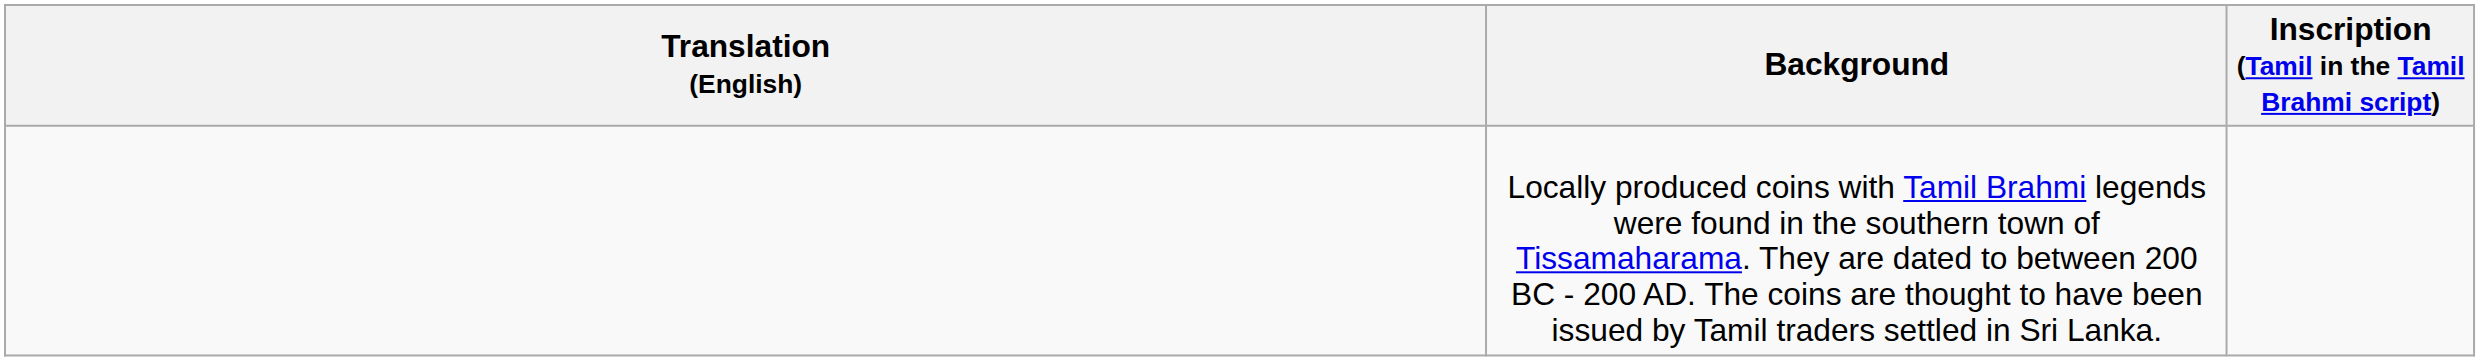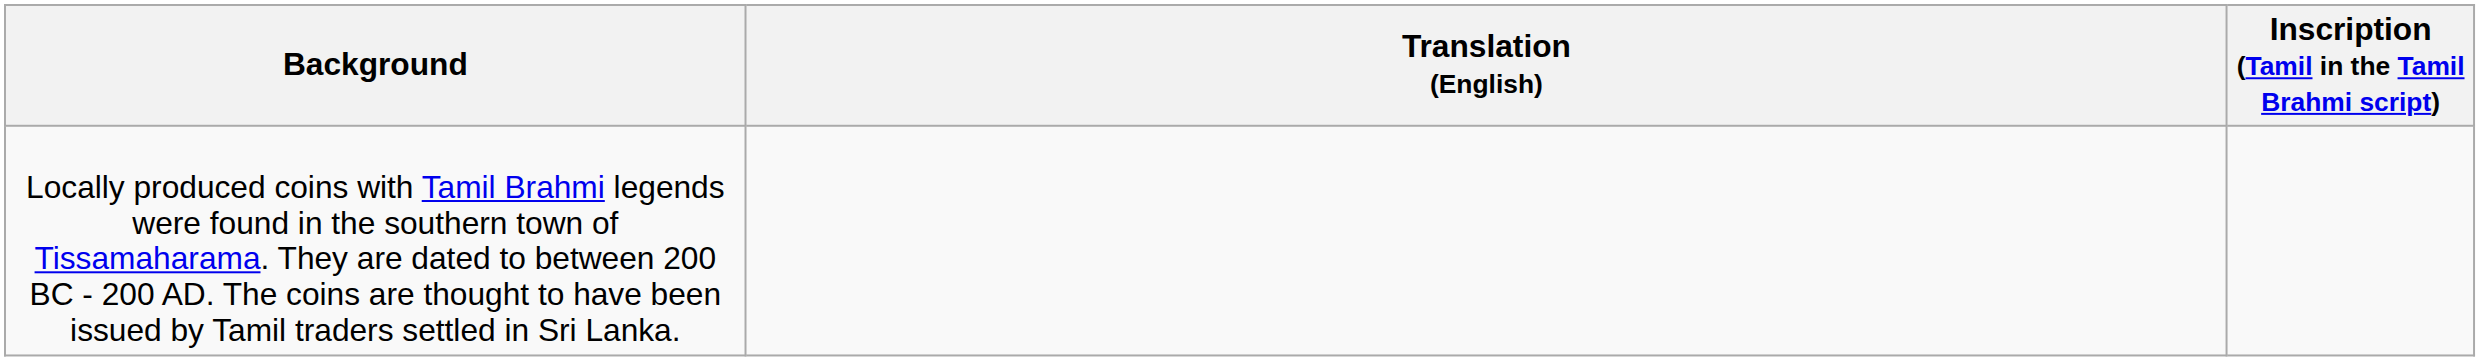columns swapped: Background <-> Translation (English)
